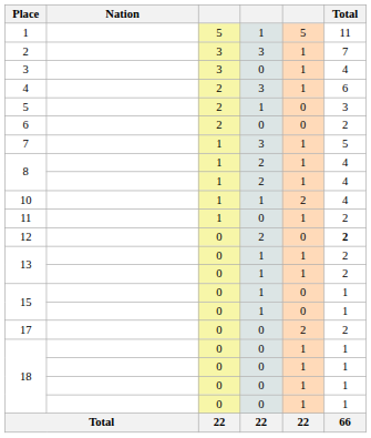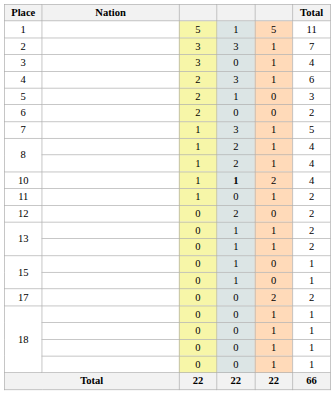10 | column 4: normal -> bold
12 | Total: bold -> normal
